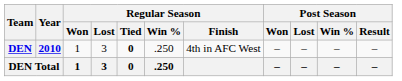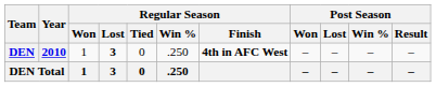DEN | Regular Season / Lost: normal -> bold
DEN | Regular Season / Tied: bold -> normal
DEN | Regular Season / Finish: normal -> bold
